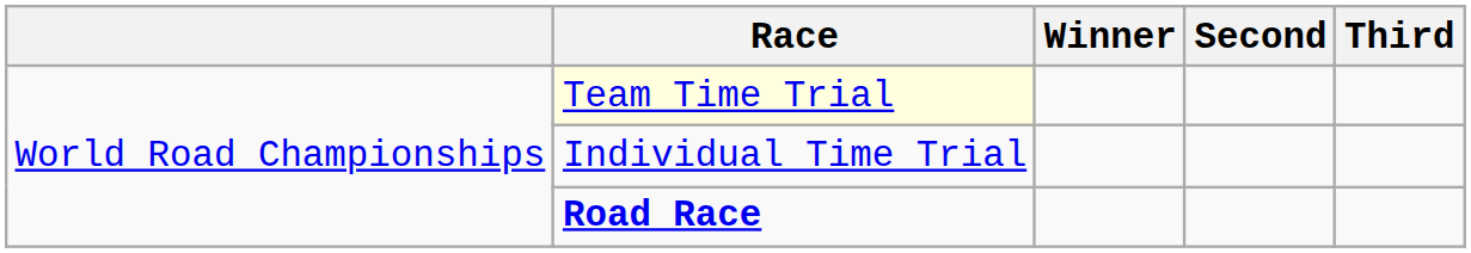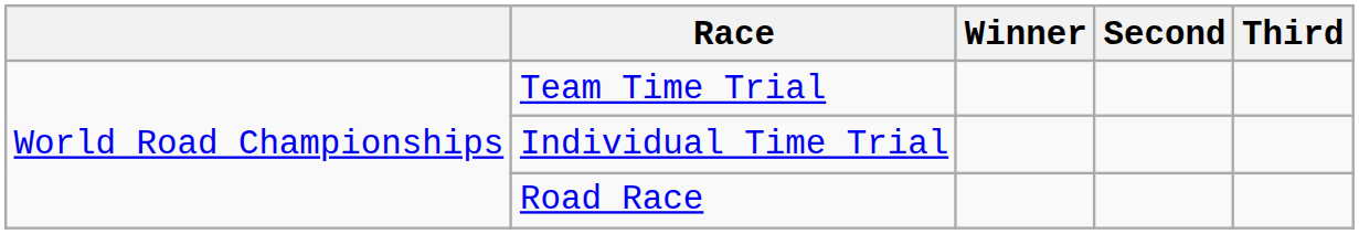Team Time Trial | Race: lightyellow background -> no background
Road Race | Race: bold -> normal
